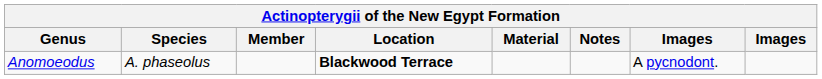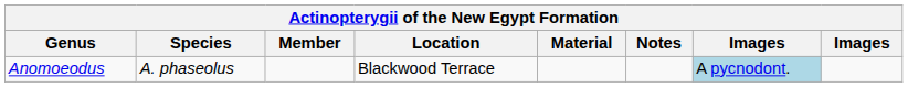Anomoeodus | Location: bold -> normal
Anomoeodus | column 7: no background -> lightblue background
